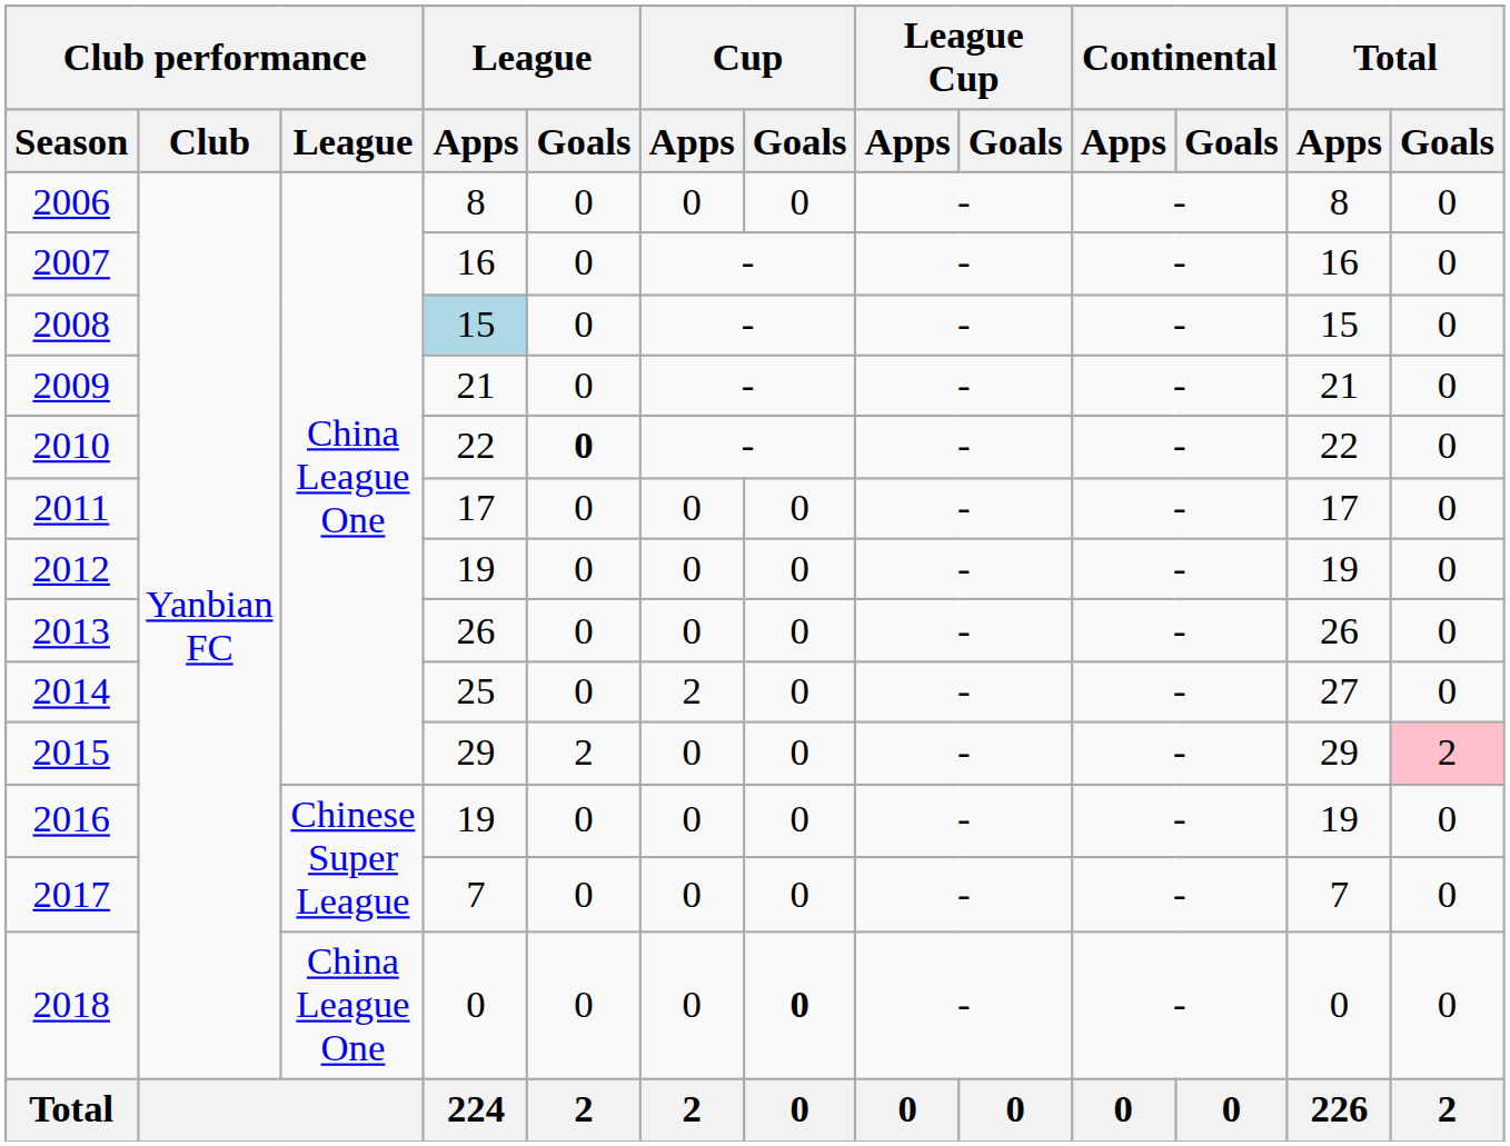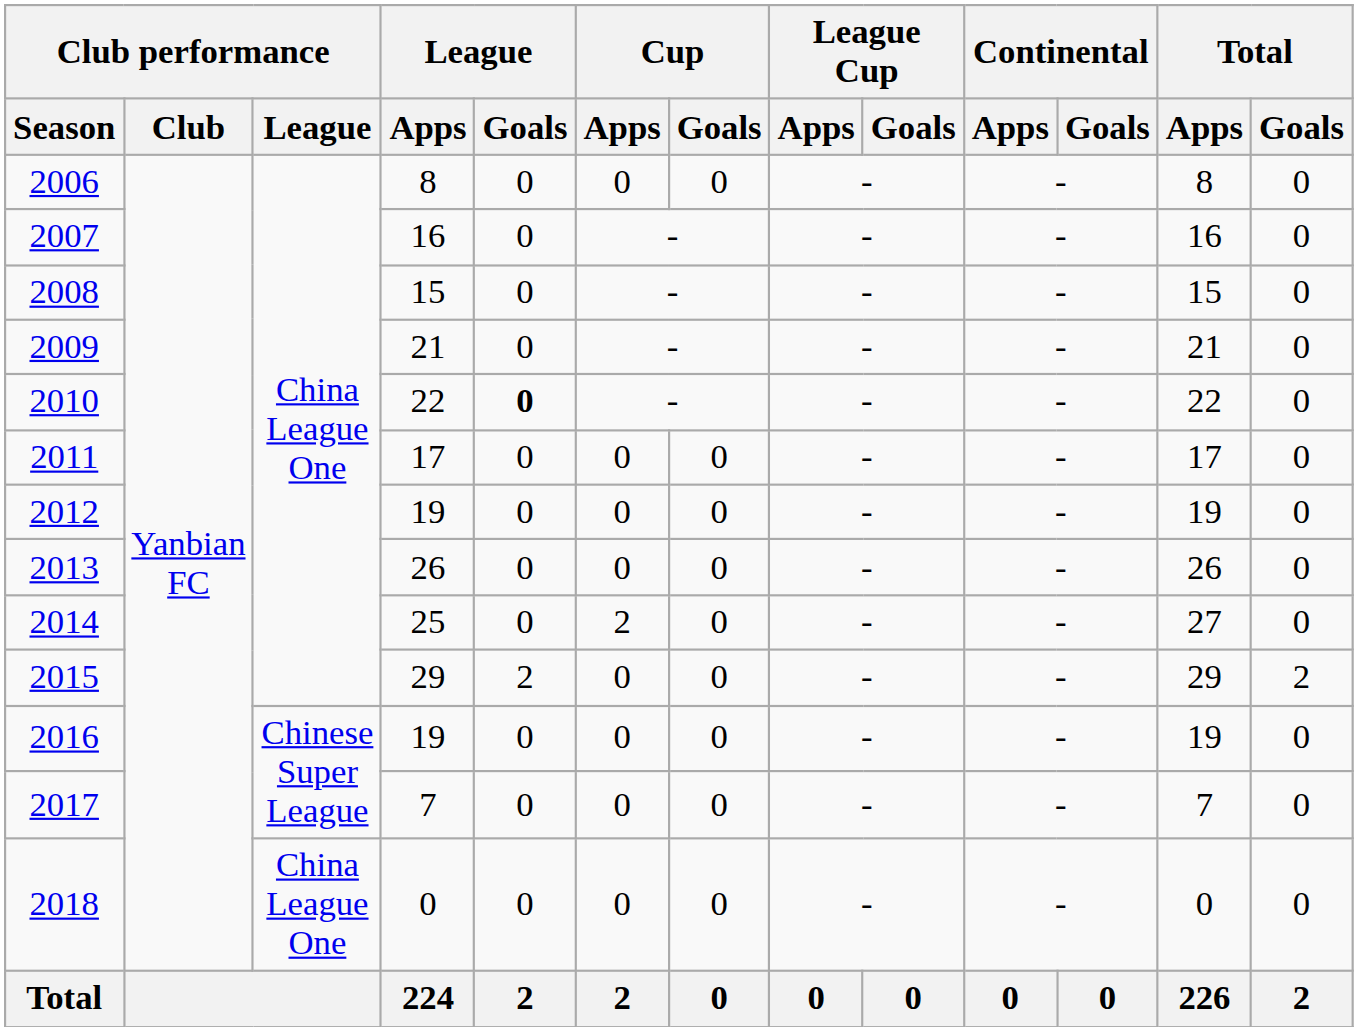2008 | League / Apps: lightblue background -> no background
2015 | Total / Goals: pink background -> no background
2018 | Cup / Goals: bold -> normal
